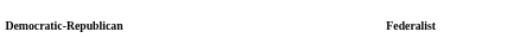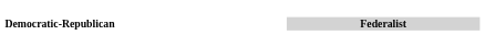Democratic-Republican | 40: no background -> lightgrey background
